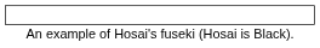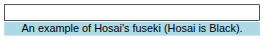row 1 | column 1: no background -> lightblue background
